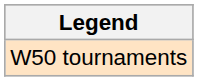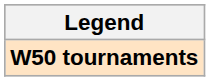row 2 | column 1: normal -> bold
